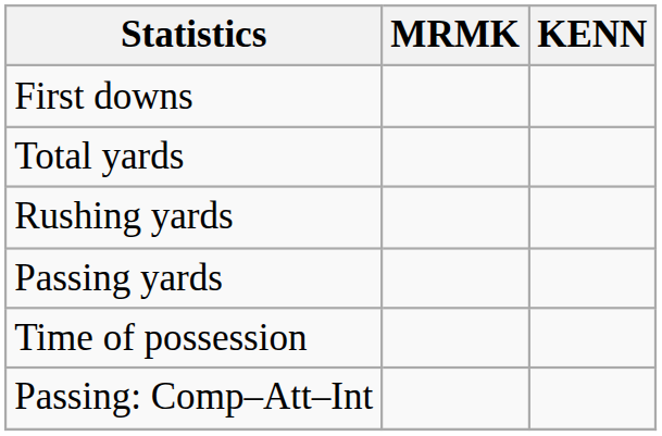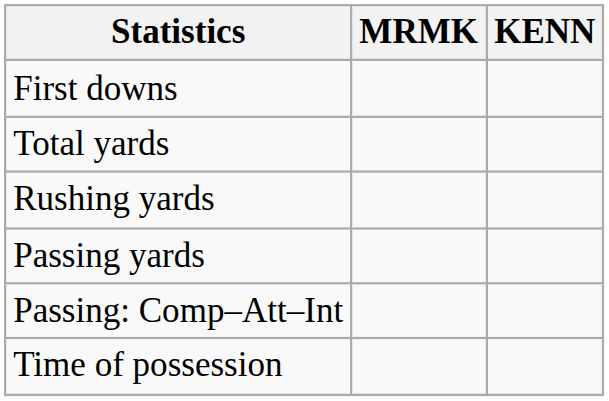rows swapped: Passing: Comp–Att–Int <-> Time of possession
